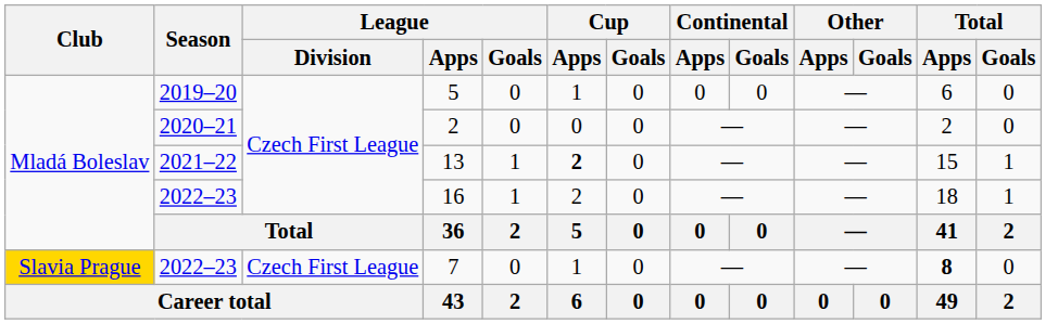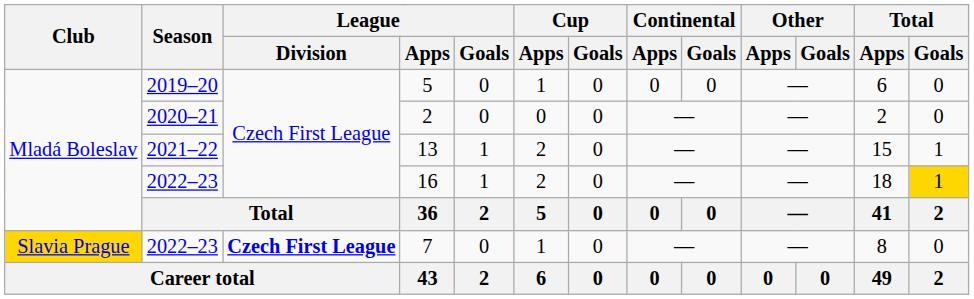13 | Cup / Apps: bold -> normal
16 | Total / Goals: no background -> gold background
7 | League / Division: normal -> bold
7 | Total / Apps: bold -> normal
